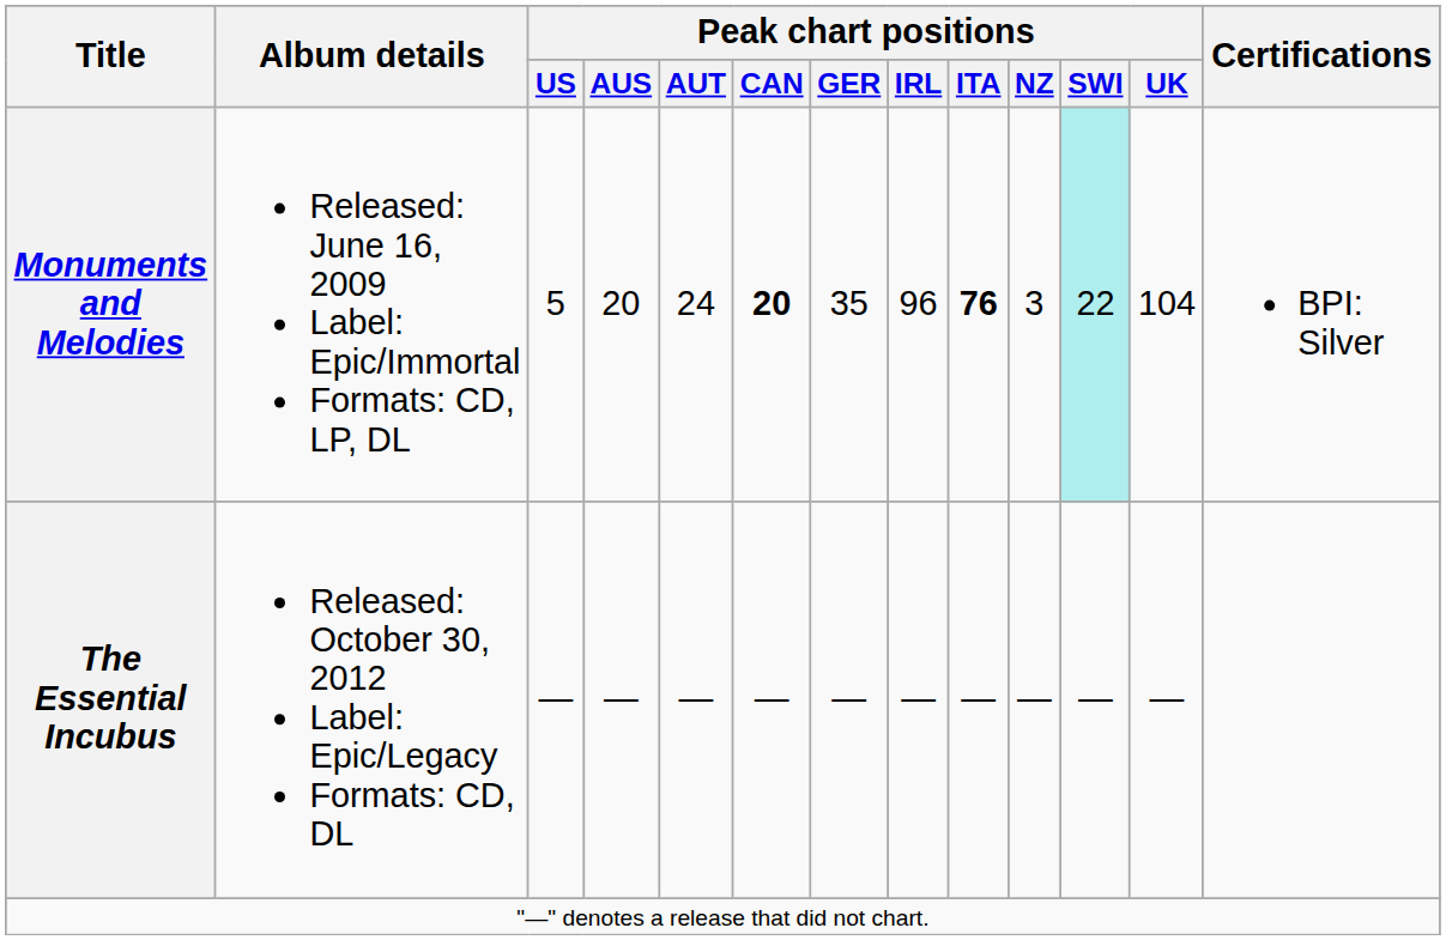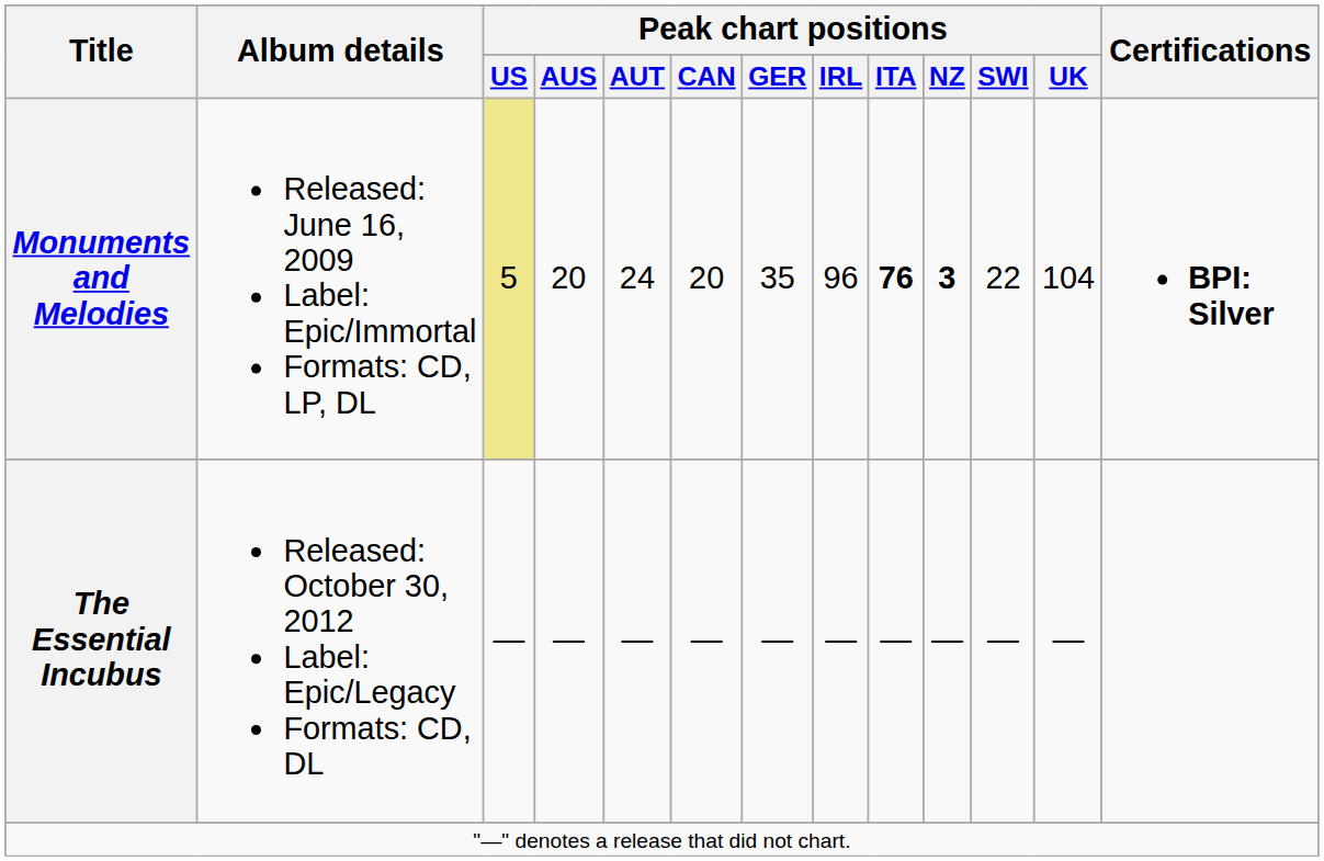Monuments and Melodies | Peak chart positions / US: no background -> khaki background
Monuments and Melodies | Peak chart positions / CAN: bold -> normal
Monuments and Melodies | Peak chart positions / NZ: normal -> bold
Monuments and Melodies | Peak chart positions / SWI: paleturquoise background -> no background
Monuments and Melodies | Certifications: normal -> bold
